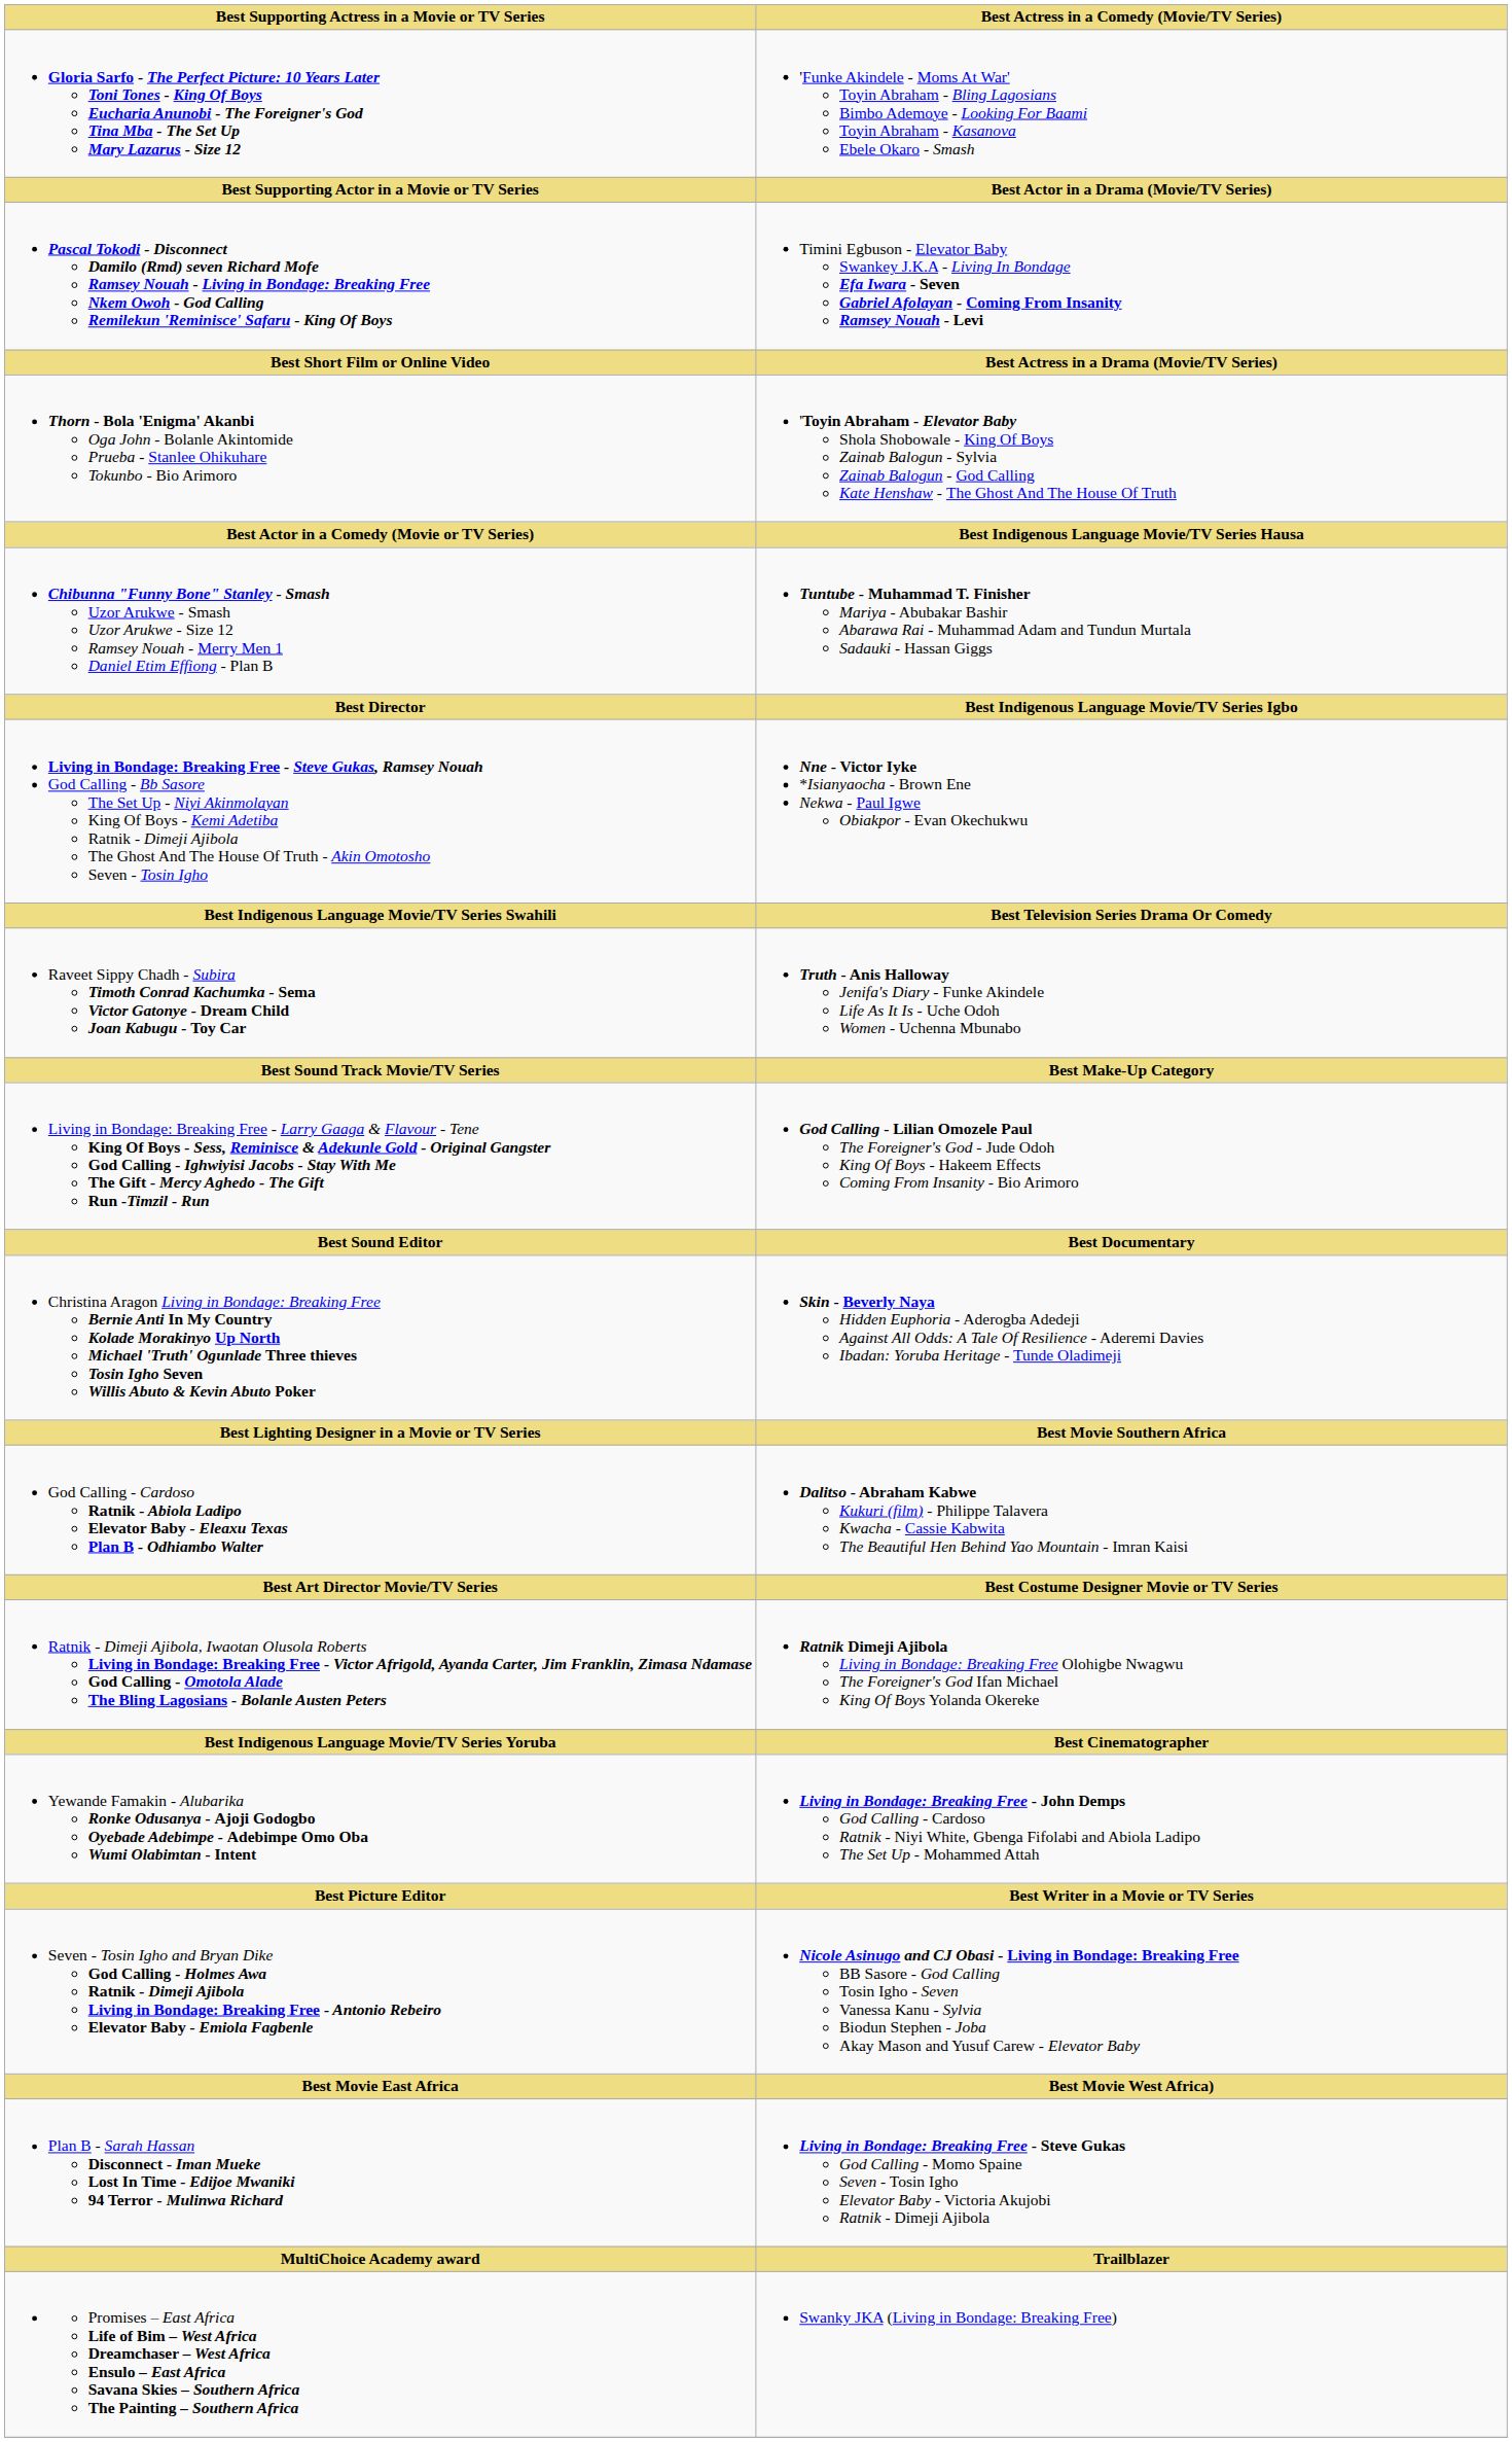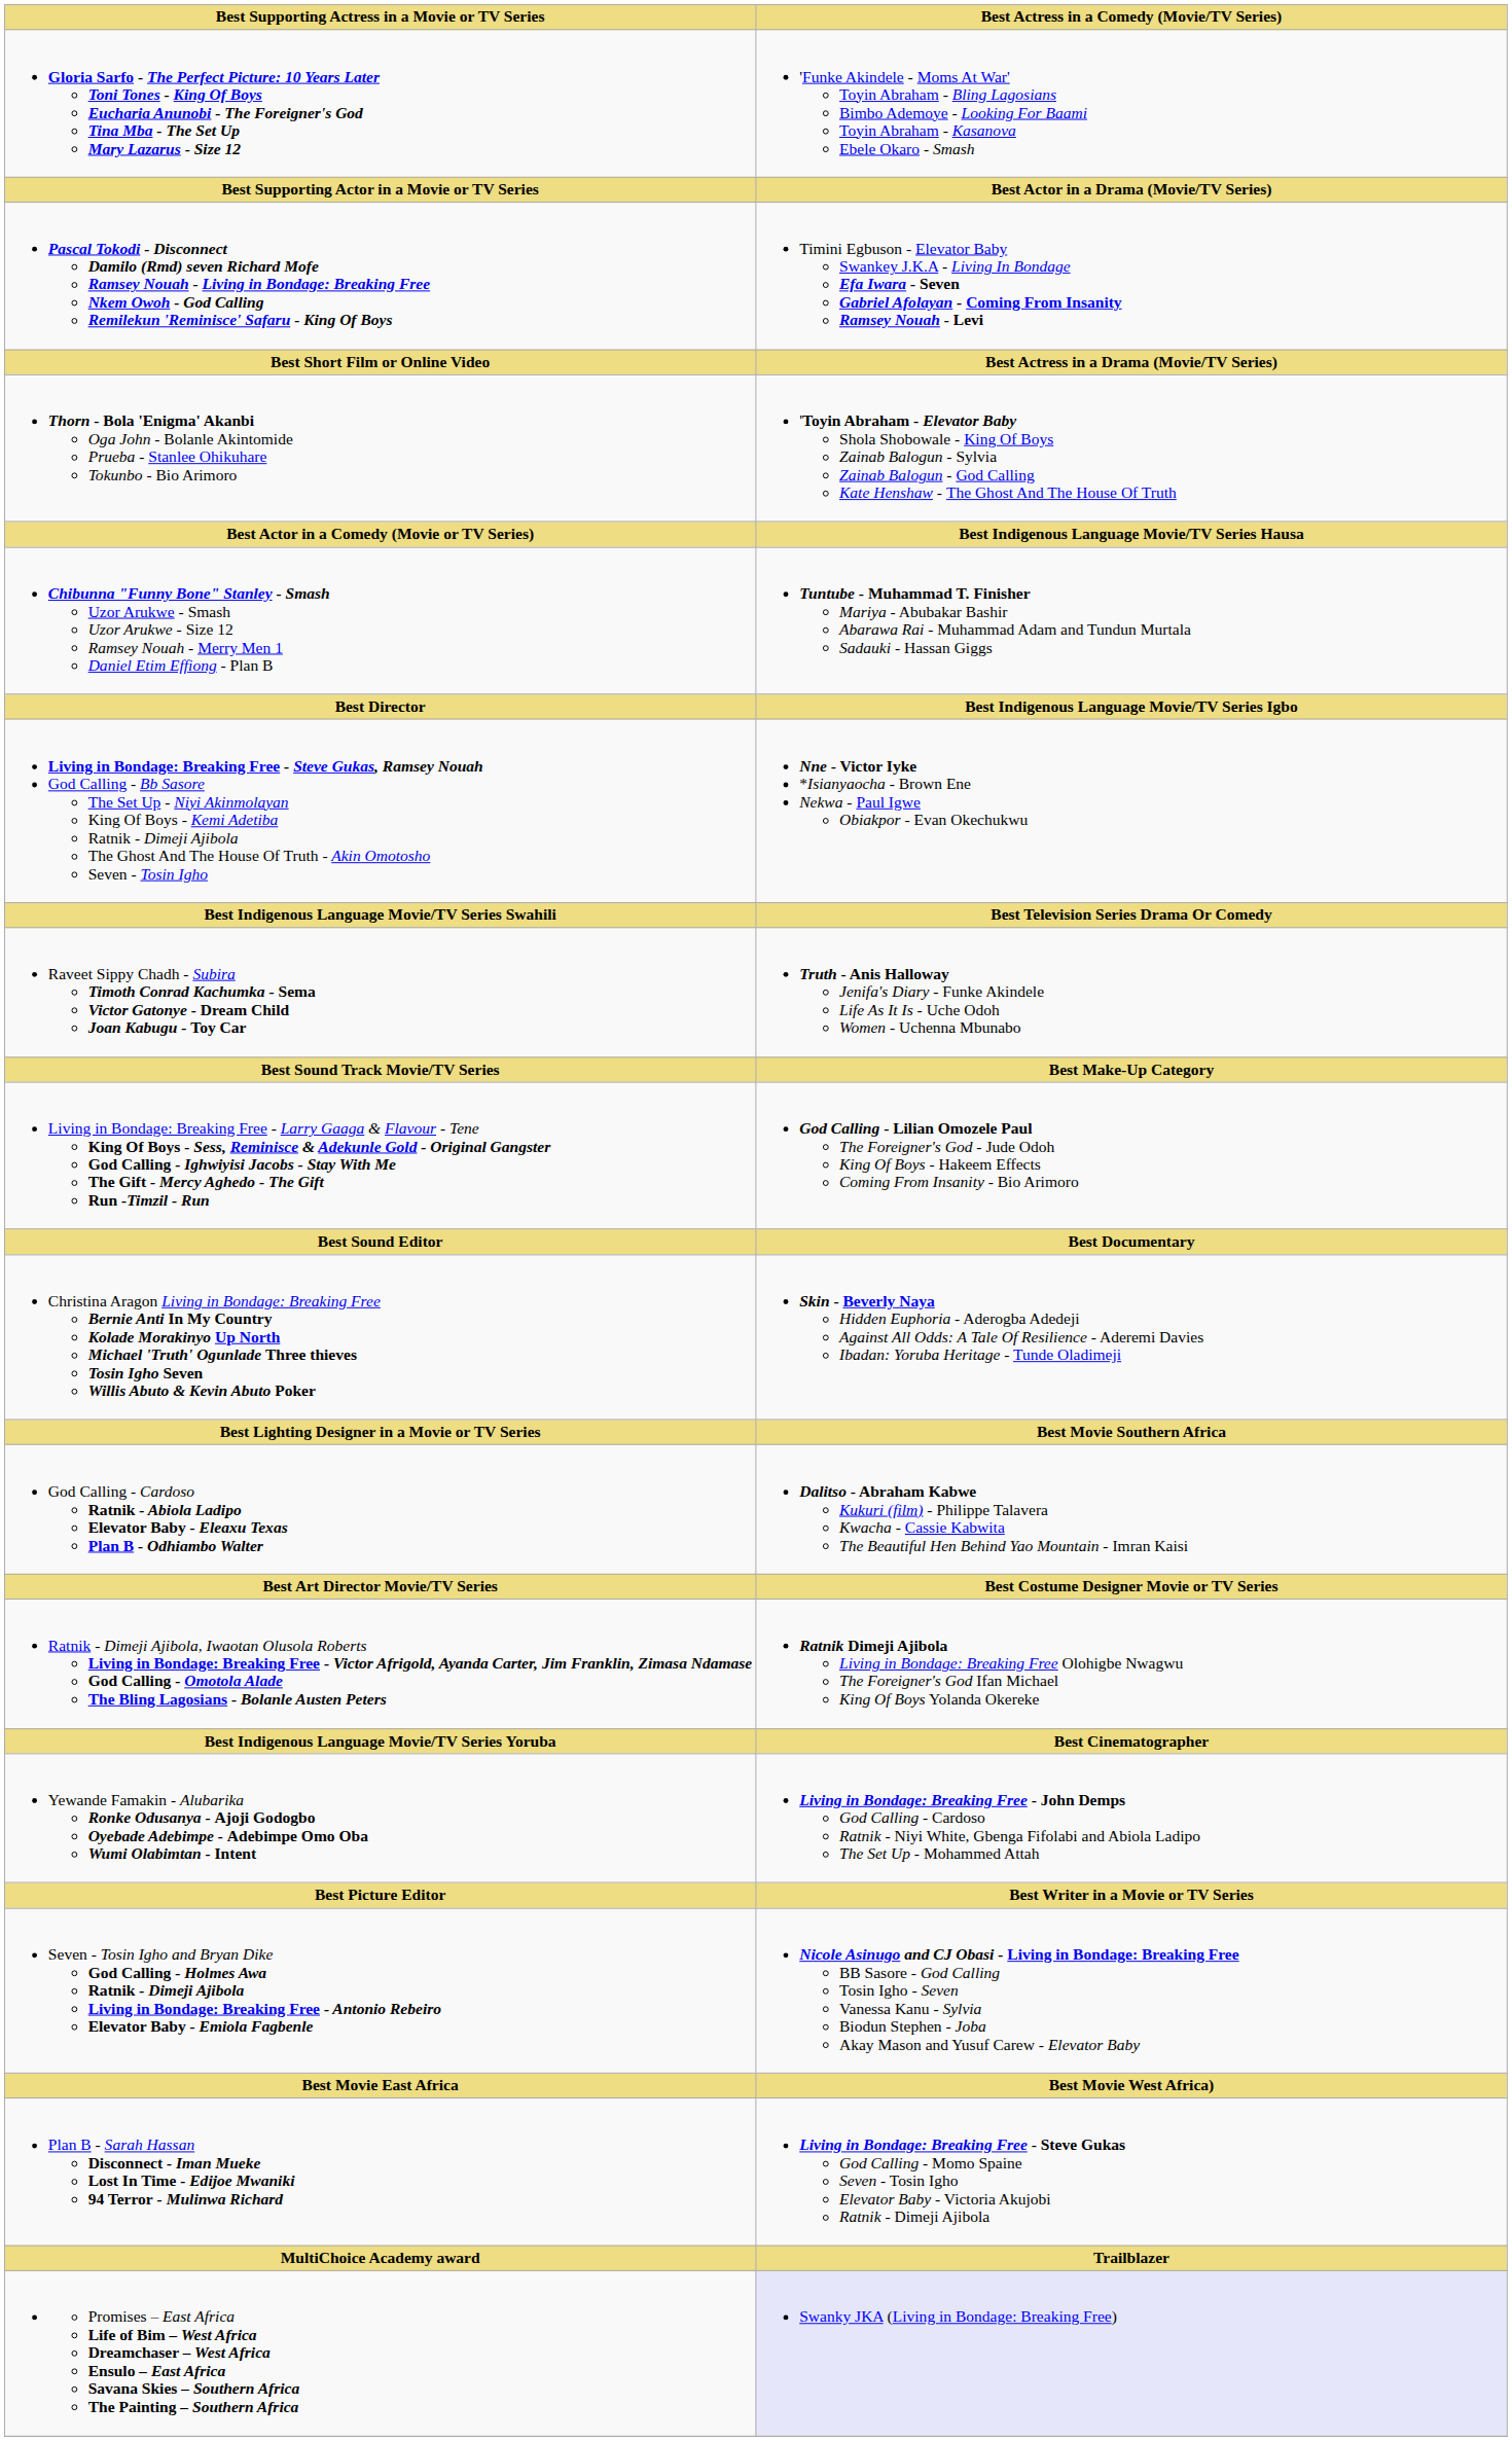row 28 | Best Actress in a Comedy (Movie/TV Series): no background -> lavender background
